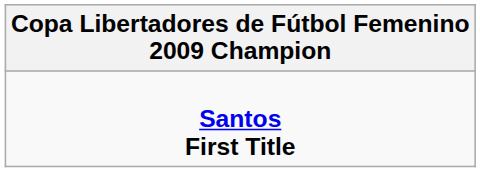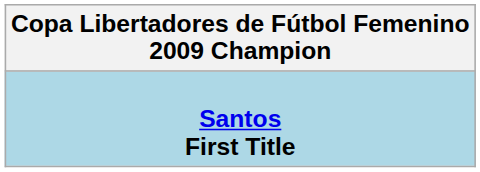row 2 | column 1: no background -> lightblue background
